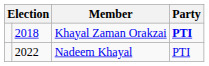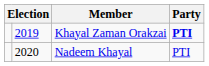Khayal Zaman Orakzai | column 2: 2018 -> 2019
Nadeem Khayal | column 2: 2022 -> 2020
